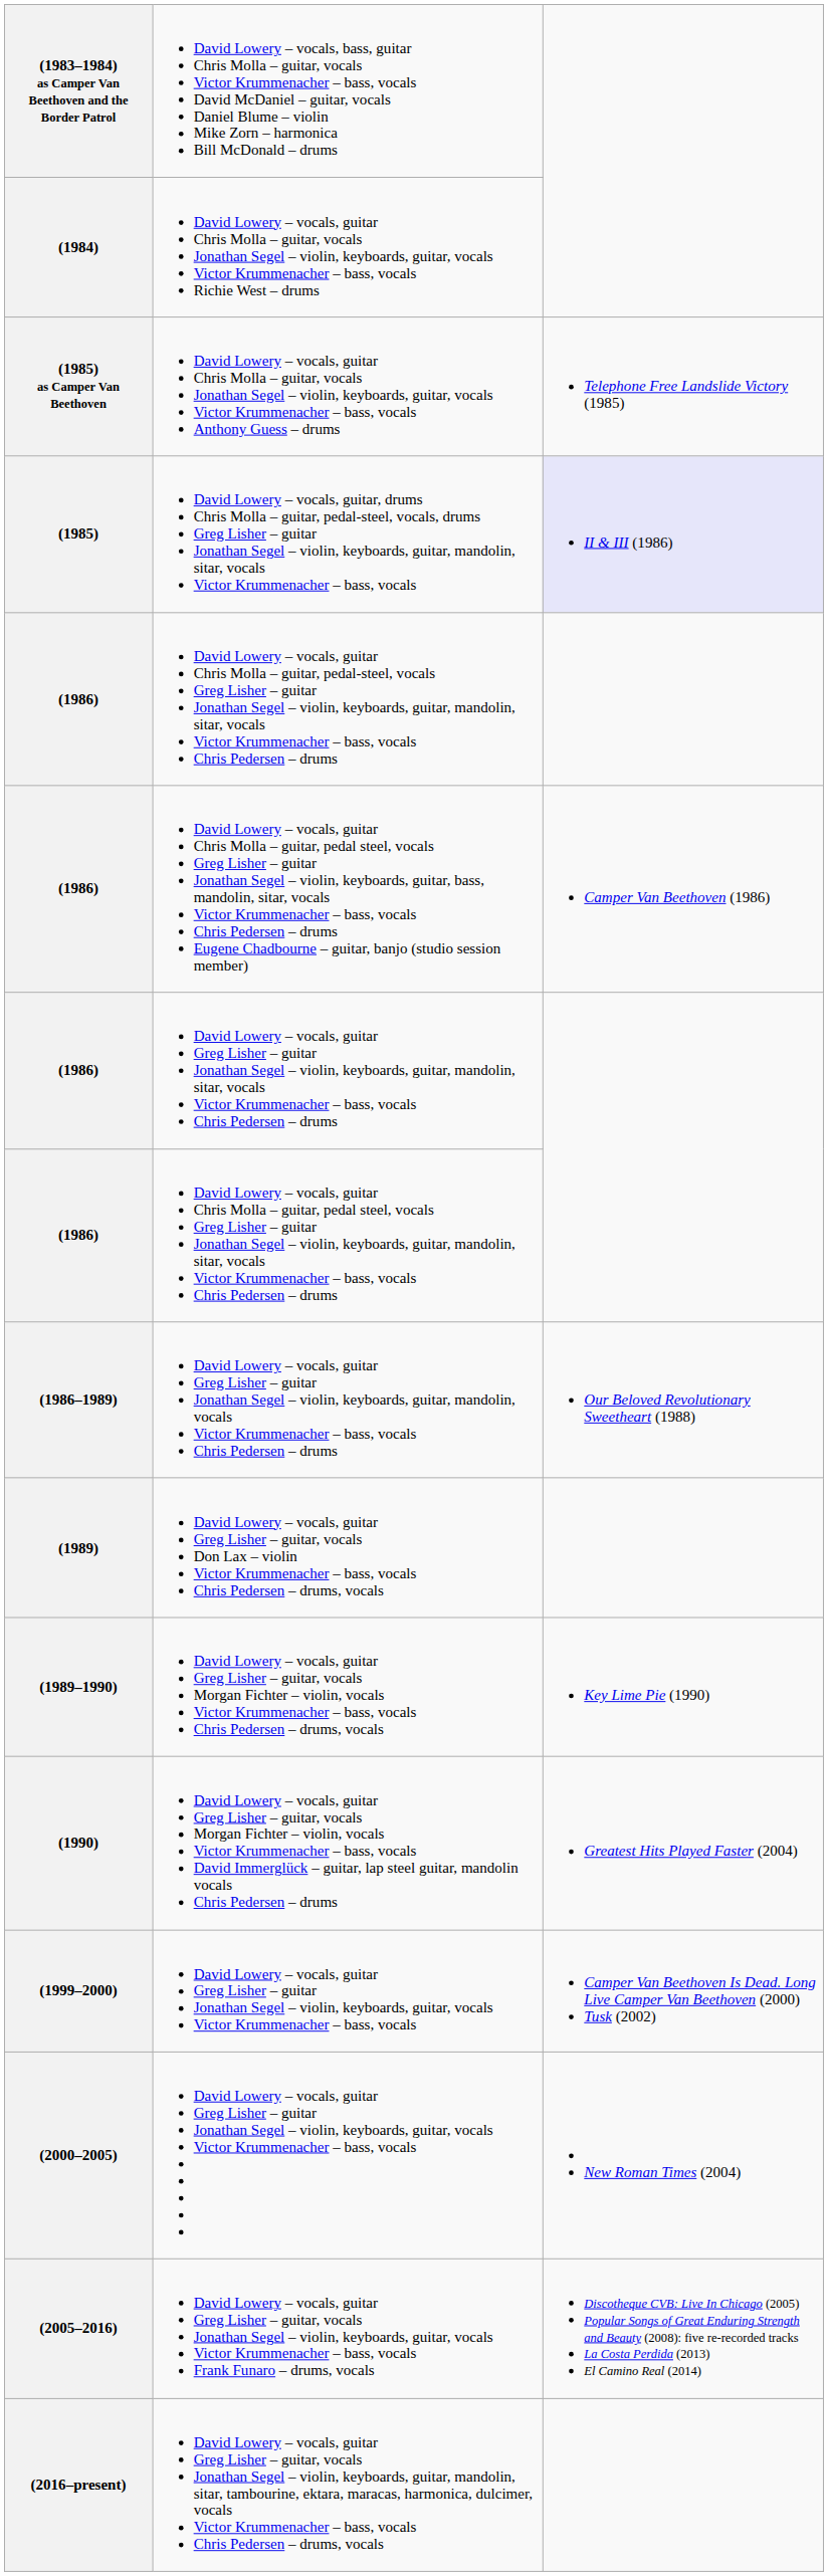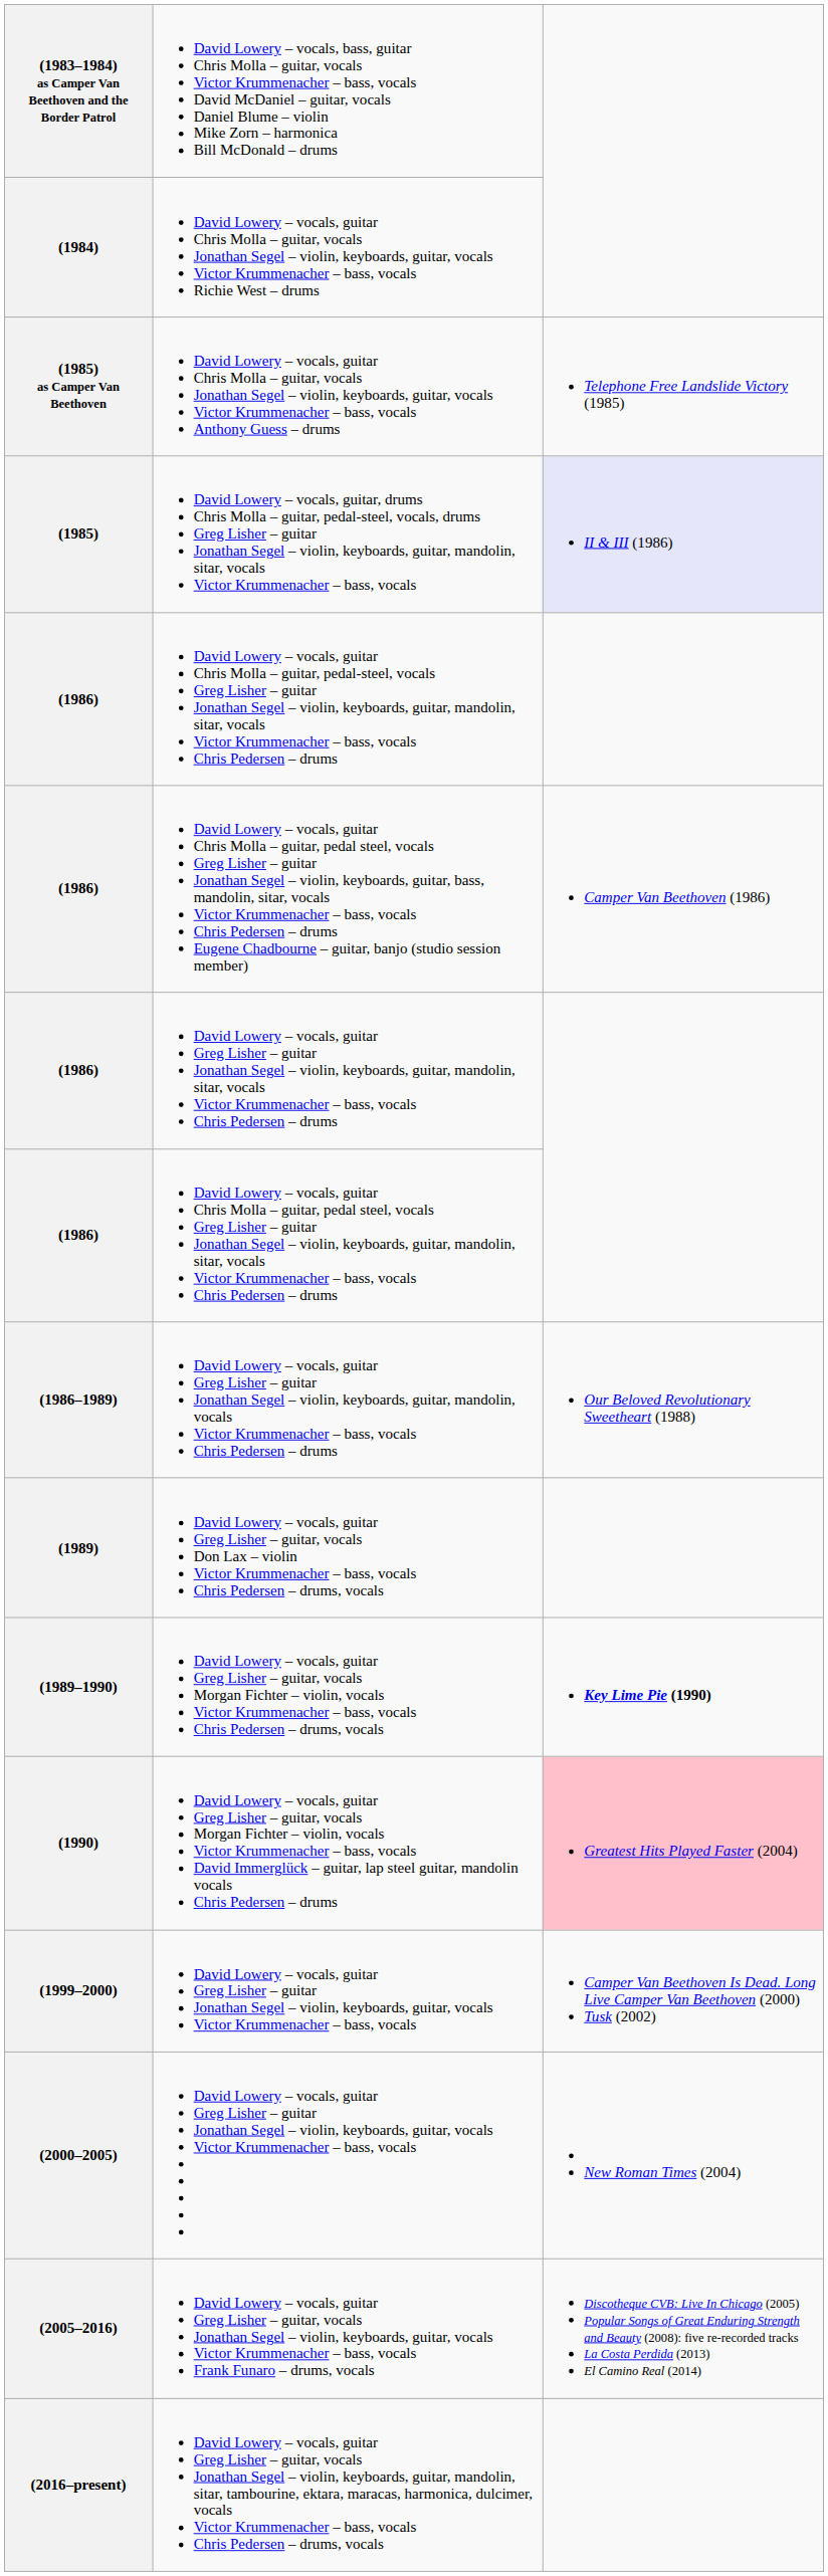row 11 | column 3: normal -> bold
row 12 | column 3: no background -> pink background
